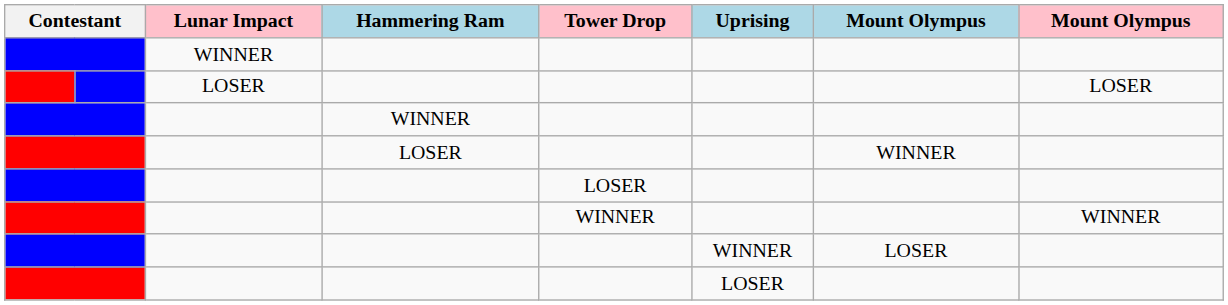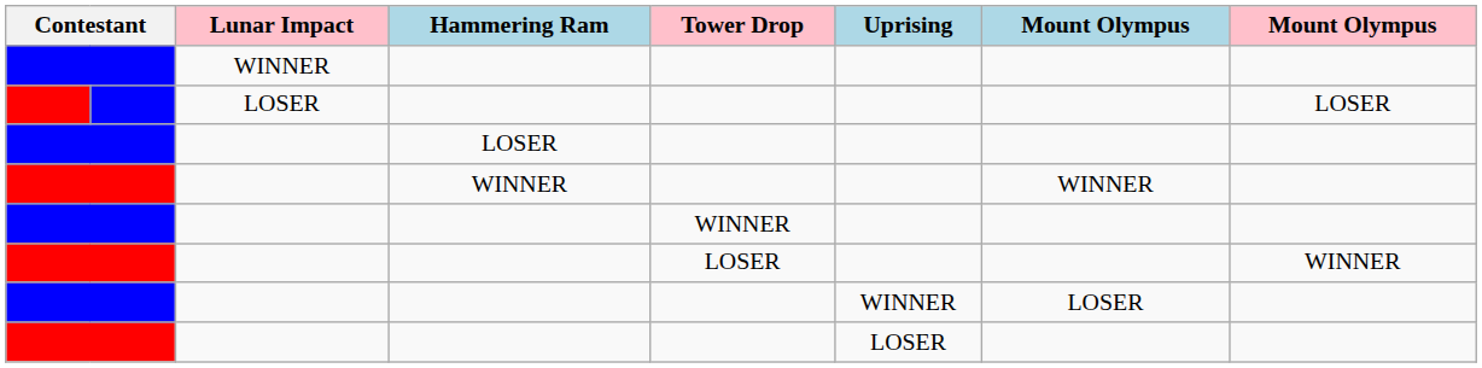row 4 | Hammering Ram: WINNER -> LOSER
row 5 | Hammering Ram: LOSER -> WINNER
row 6 | Tower Drop: LOSER -> WINNER
row 7 | Tower Drop: WINNER -> LOSER
